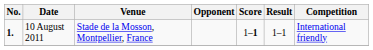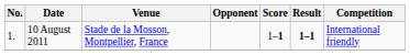10 August 2011 | No.: bold -> normal
10 August 2011 | Result: normal -> bold
